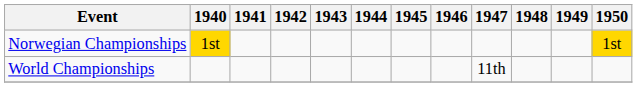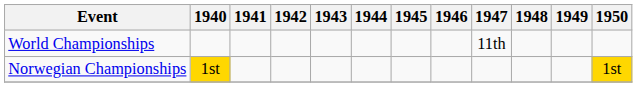rows swapped: World Championships <-> Norwegian Championships
